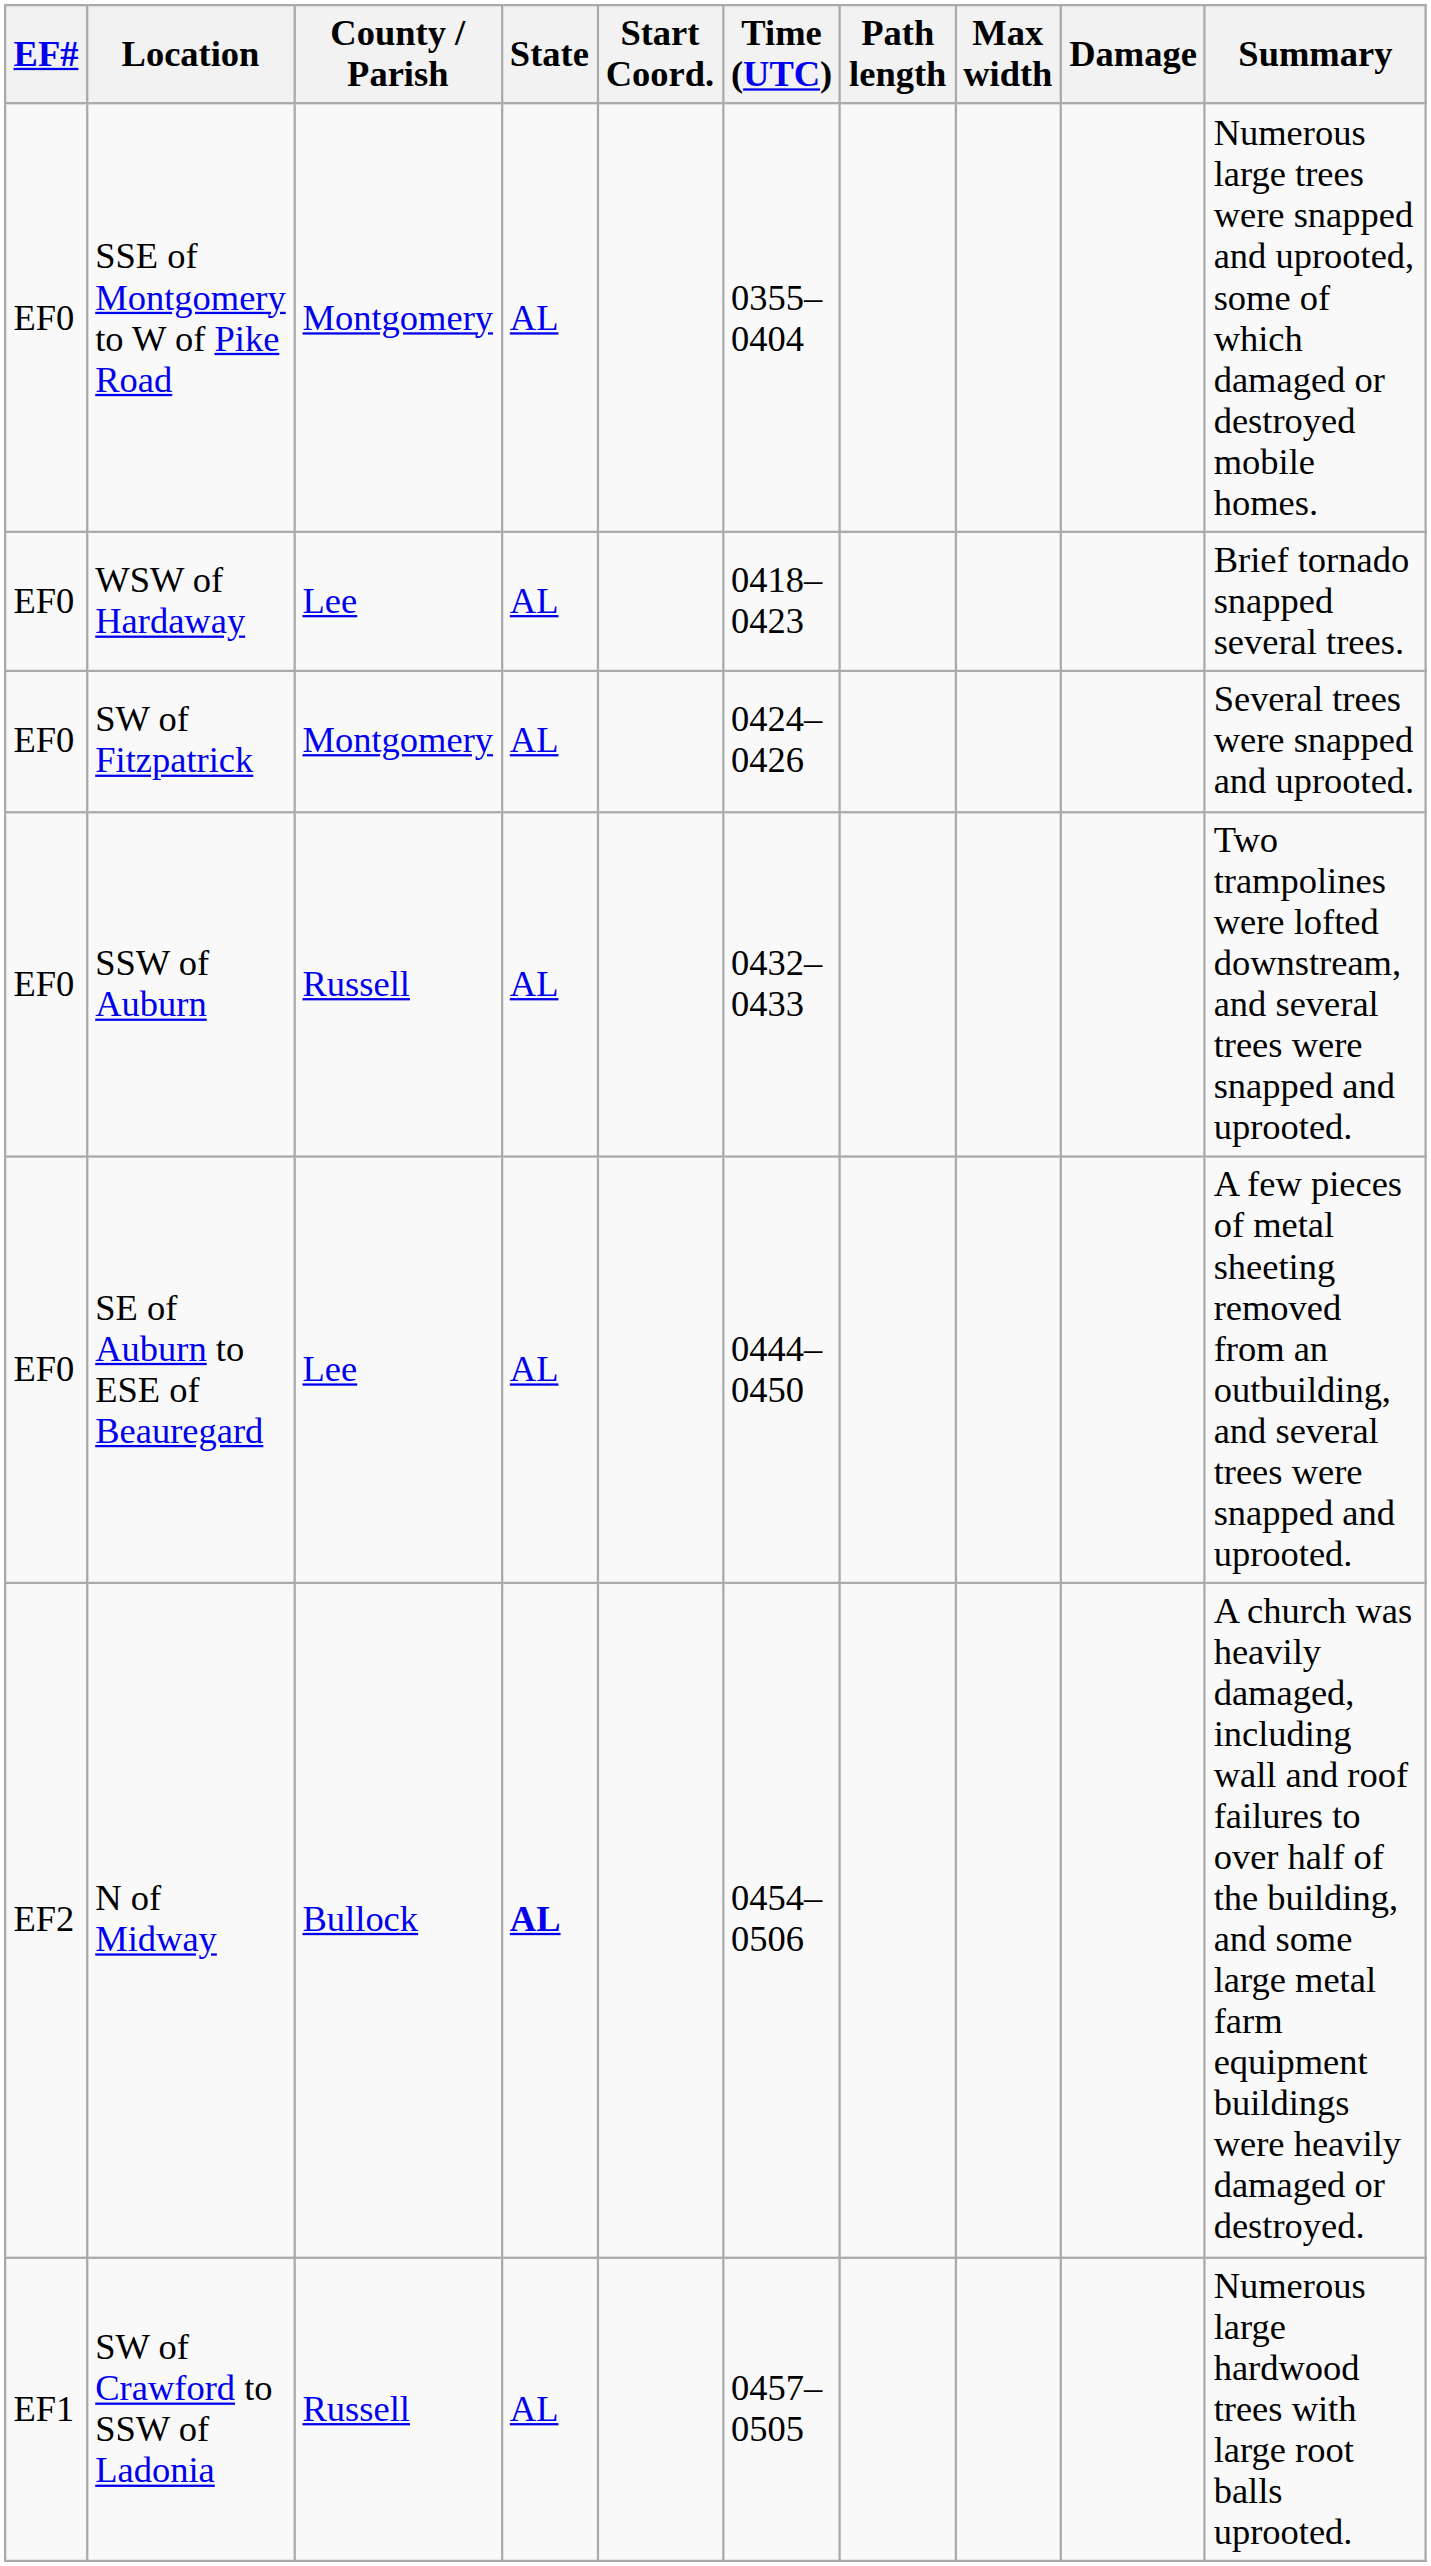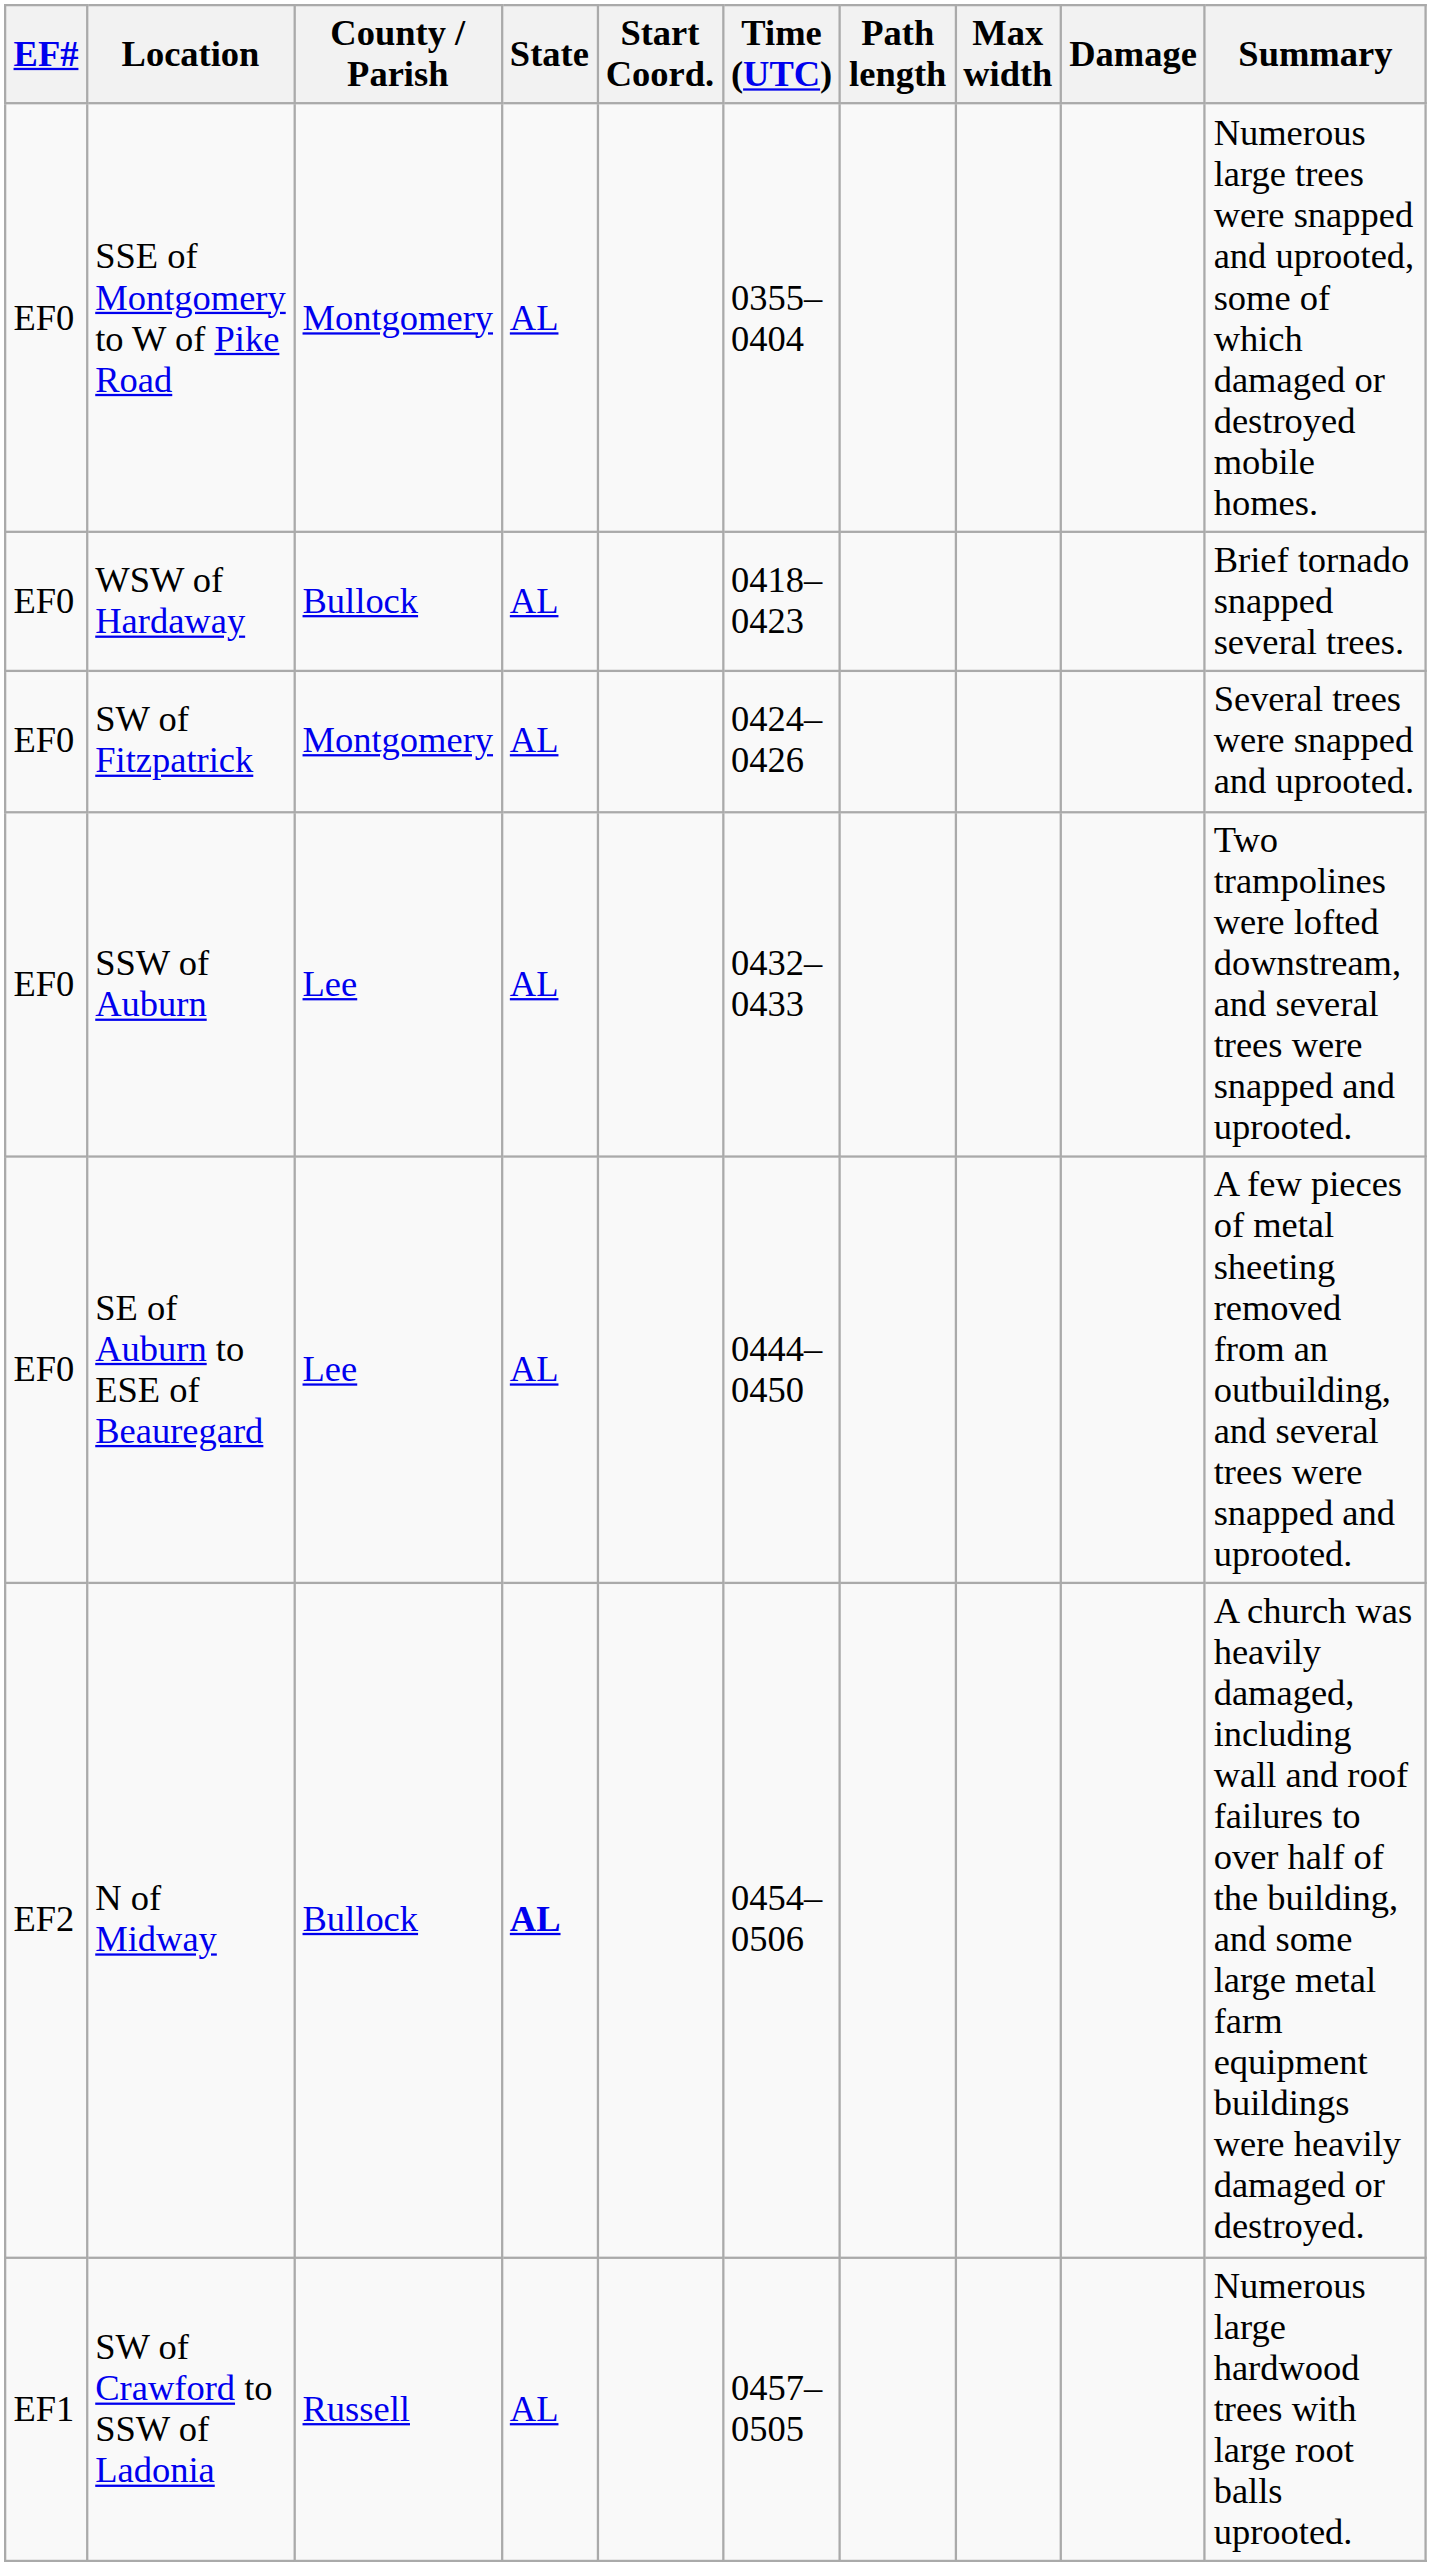WSW of Hardaway | County / Parish: Lee -> Bullock
SSW of Auburn | County / Parish: Russell -> Lee
